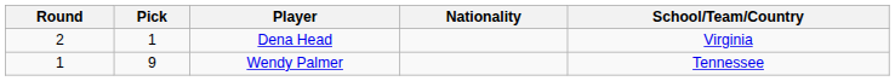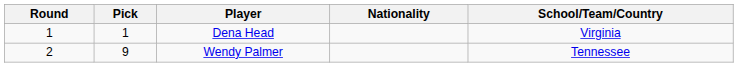Dena Head | Round: 2 -> 1
Wendy Palmer | Round: 1 -> 2
